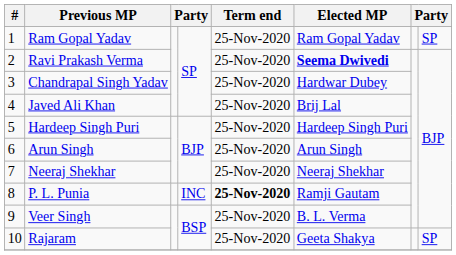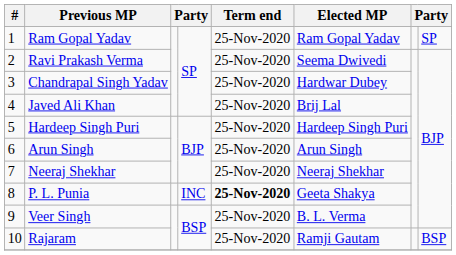Ravi Prakash Verma | Elected MP: bold -> normal
P. L. Punia | Elected MP: Ramji Gautam -> Geeta Shakya
Rajaram | Elected MP: Geeta Shakya -> Ramji Gautam
Rajaram | column 8: SP -> BSP
